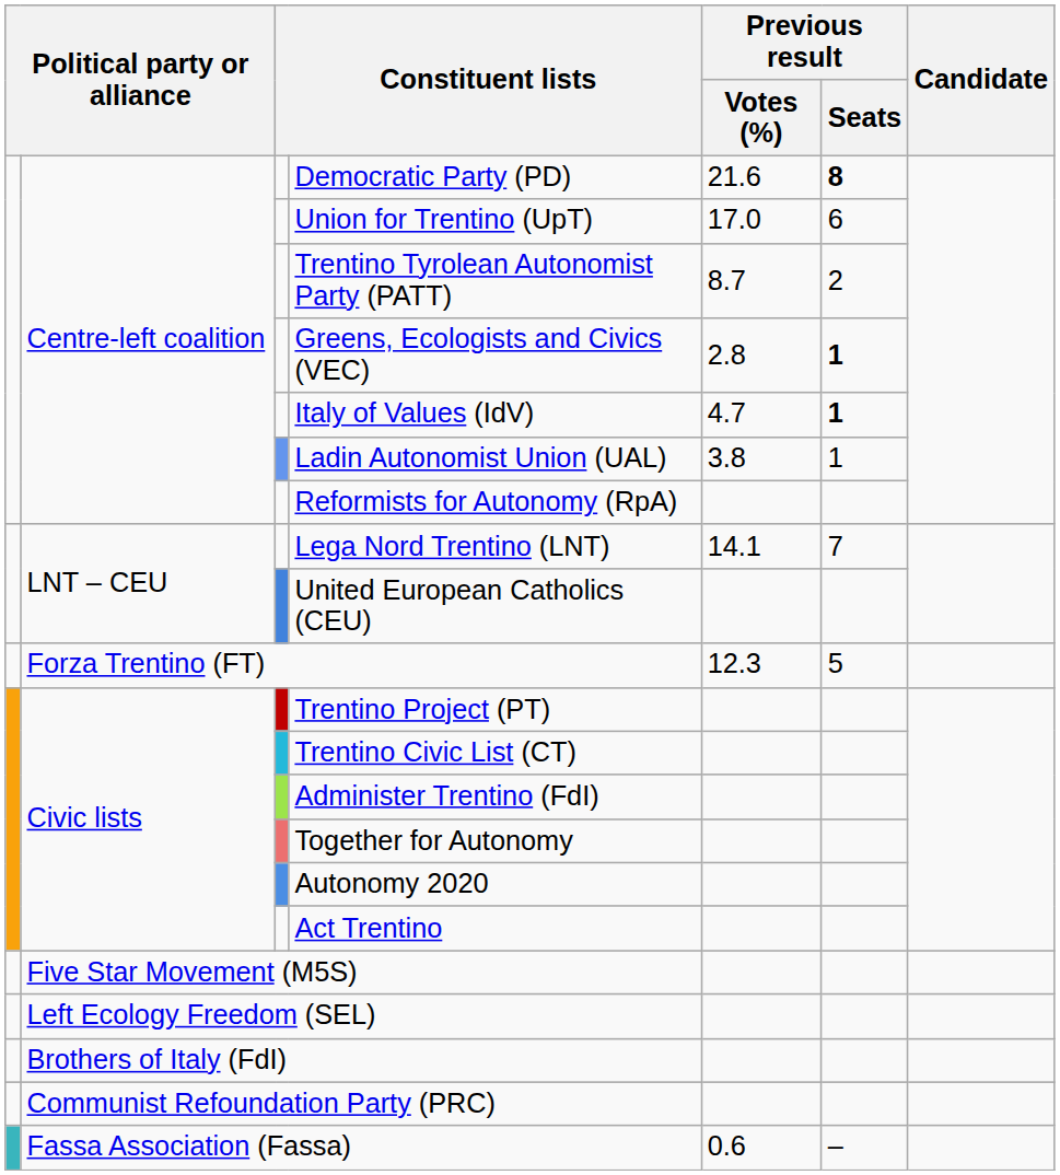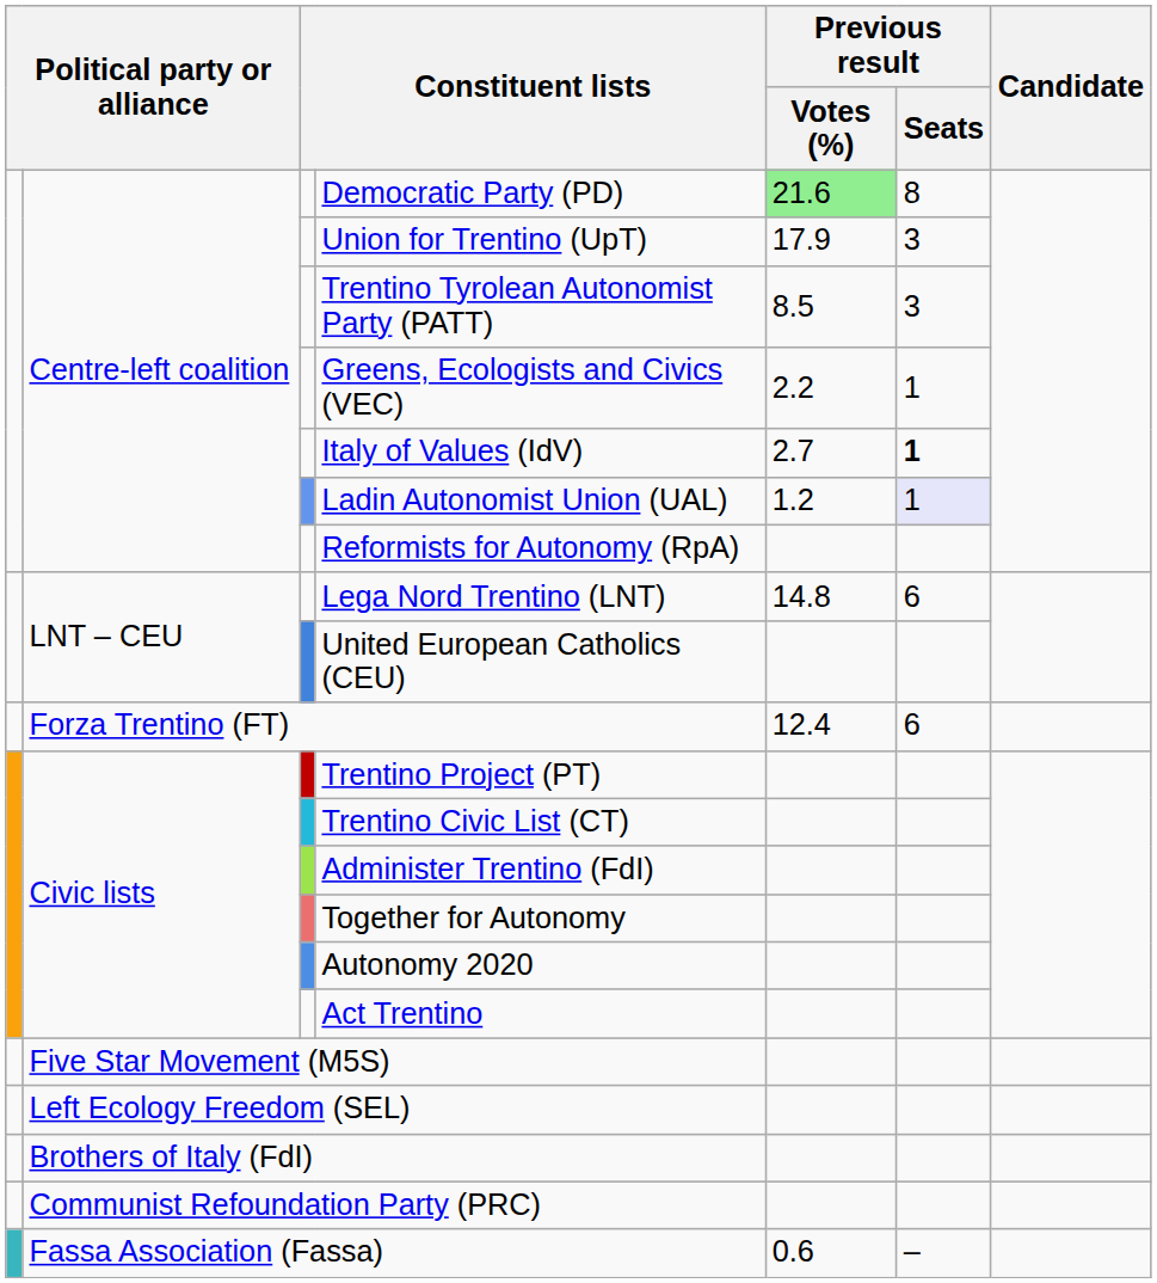Democratic Party (PD) | Previous result / Votes (%): no background -> lightgreen background
Democratic Party (PD) | Previous result / Seats: bold -> normal
Union for Trentino (UpT) | Previous result / Votes (%): 17.0 -> 17.9
Union for Trentino (UpT) | Previous result / Seats: 6 -> 3
Trentino Tyrolean Autonomist Party (PATT) | Previous result / Votes (%): 8.7 -> 8.5
Trentino Tyrolean Autonomist Party (PATT) | Previous result / Seats: 2 -> 3
Greens, Ecologists and Civics (VEC) | Previous result / Votes (%): 2.8 -> 2.2
Greens, Ecologists and Civics (VEC) | Previous result / Seats: bold -> normal
Italy of Values (IdV) | Previous result / Votes (%): 4.7 -> 2.7
Ladin Autonomist Union (UAL) | Previous result / Votes (%): 3.8 -> 1.2
Ladin Autonomist Union (UAL) | Previous result / Seats: no background -> lavender background
Lega Nord Trentino (LNT) | Previous result / Votes (%): 14.1 -> 14.8
Lega Nord Trentino (LNT) | Previous result / Seats: 7 -> 6
Forza Trentino (FT) | Previous result / Votes (%): 12.3 -> 12.4
Forza Trentino (FT) | Previous result / Seats: 5 -> 6
